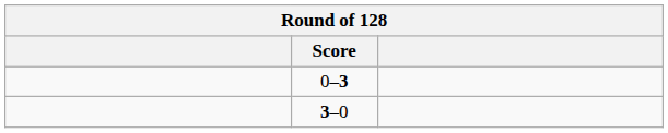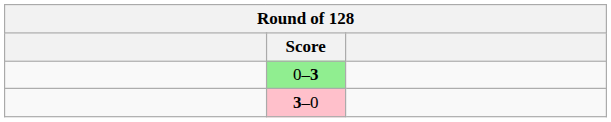0–3 | Score: no background -> lightgreen background
3–0 | Score: no background -> pink background
